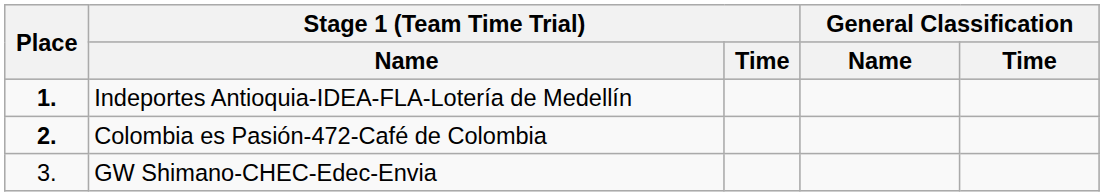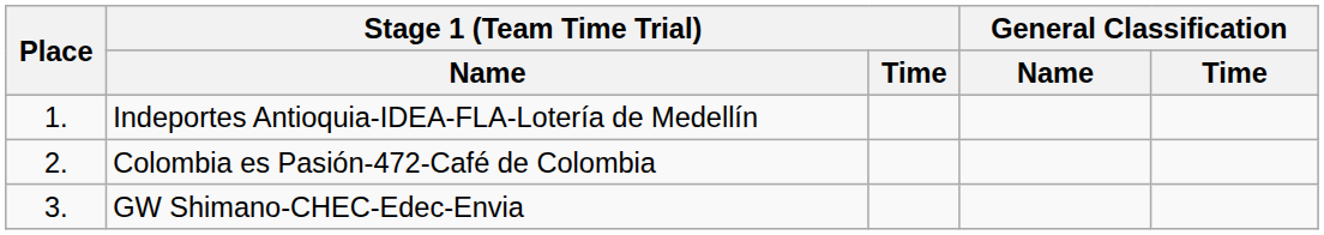Indeportes Antioquia-IDEA-FLA-Lotería de Medellín | Place: bold -> normal
Colombia es Pasión-472-Café de Colombia | Place: bold -> normal
